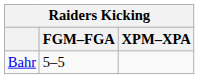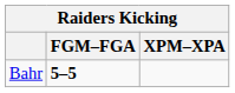Bahr | FGM–FGA: normal -> bold
